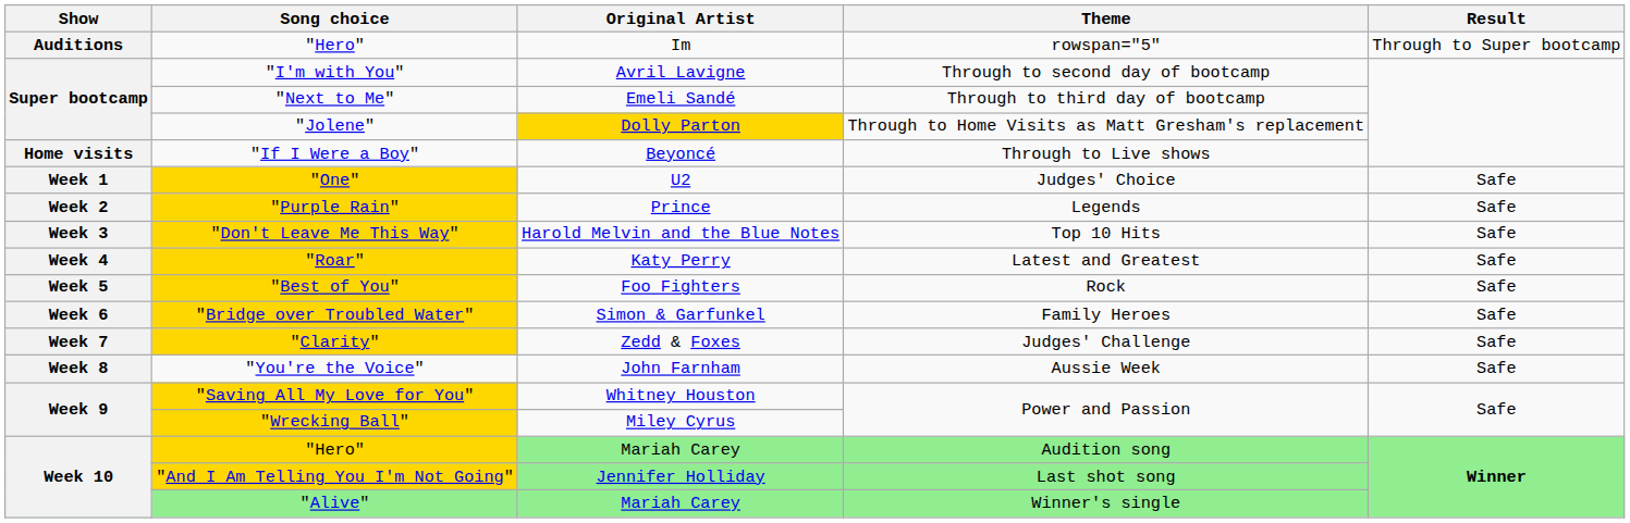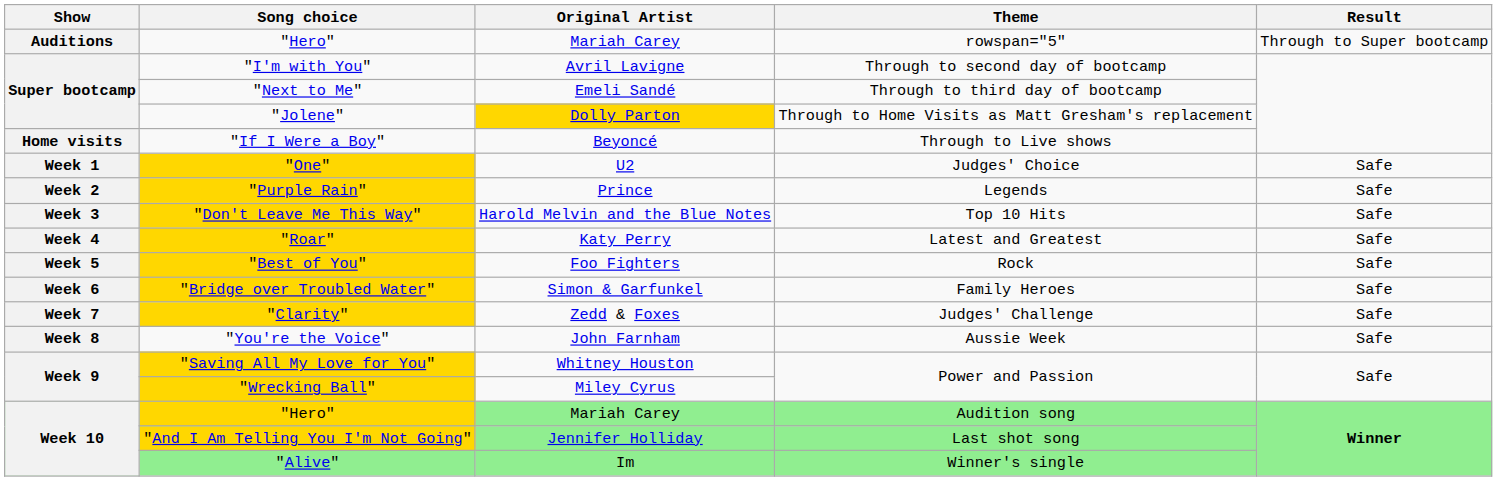"Hero" / rowspan="5" | Original Artist: Im -> Mariah Carey
"Alive" | Original Artist: Mariah Carey -> Im
